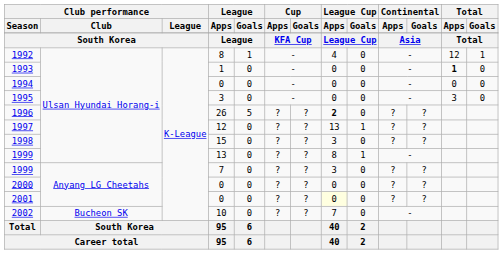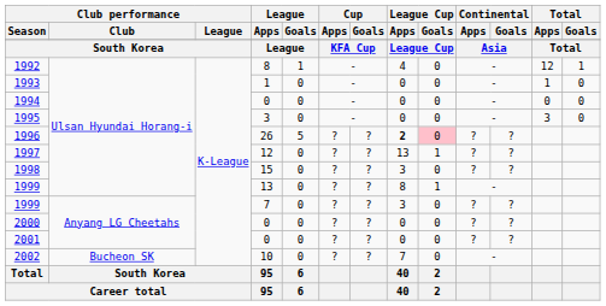1993 | Total / Apps: bold -> normal
1996 | League Cup / Goals: no background -> pink background
2001 | League Cup / Apps: lightyellow background -> no background
